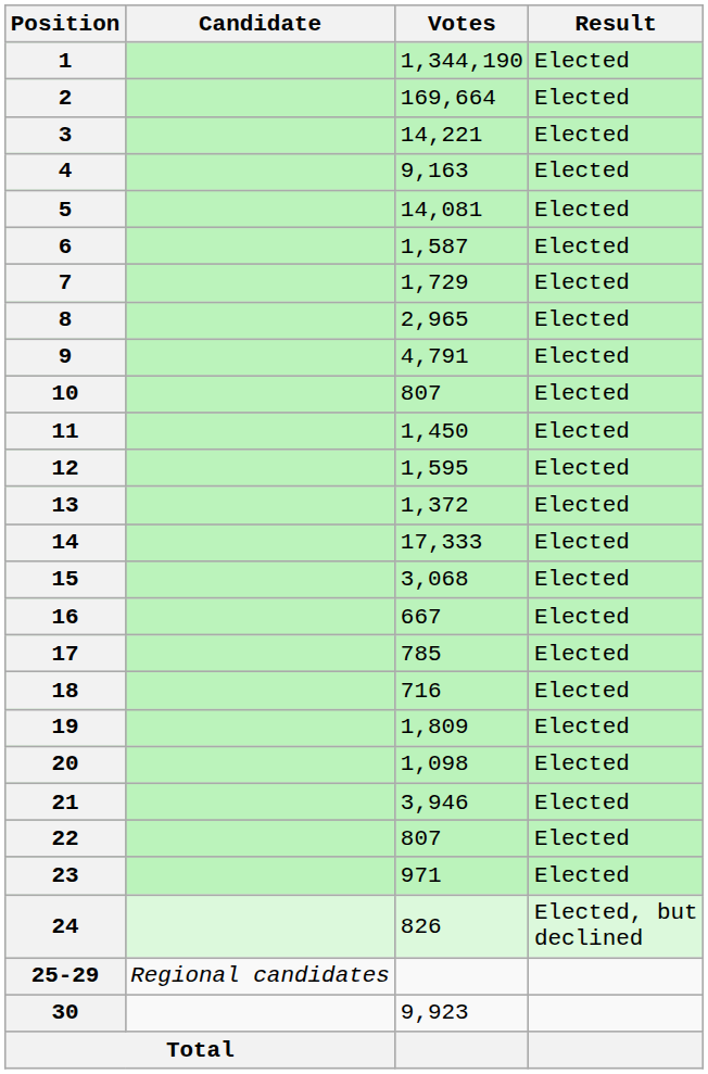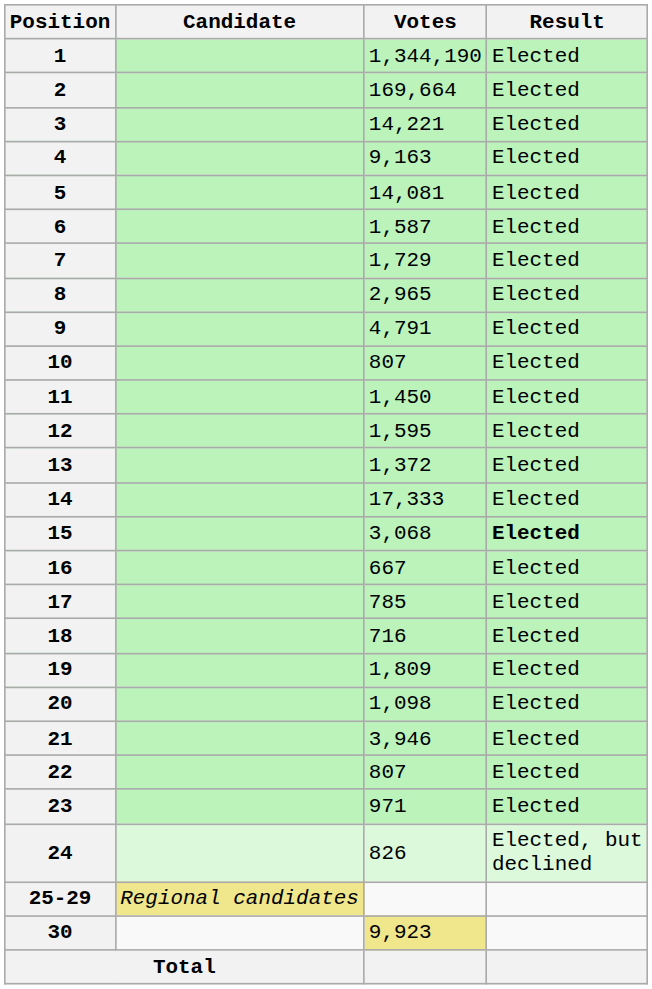15 | Result: normal -> bold
25-29 | Candidate: no background -> khaki background
30 | Votes: no background -> khaki background
